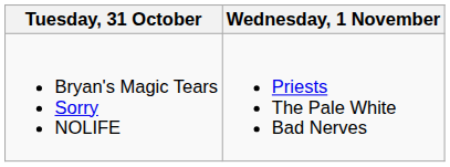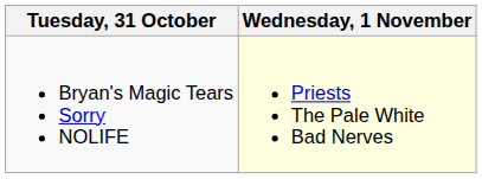Bryan's Magic Tears Sorry NOLIFE | Wednesday, 1 November: no background -> lightyellow background
